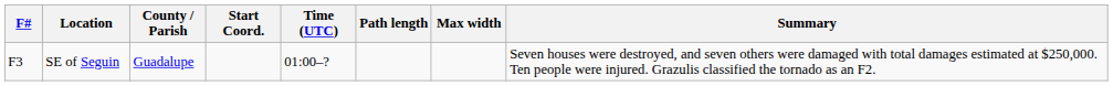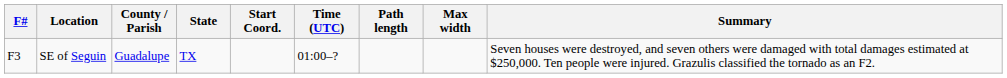+ column: State | TX
